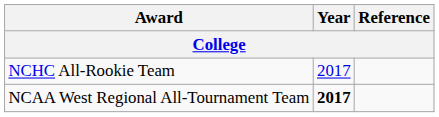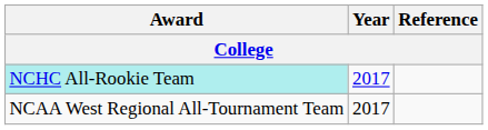row 3 | Award: no background -> paleturquoise background
row 4 | Year: bold -> normal
